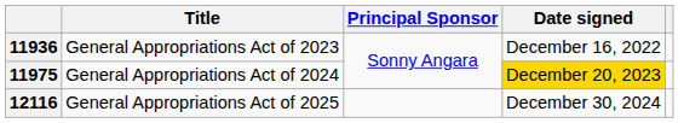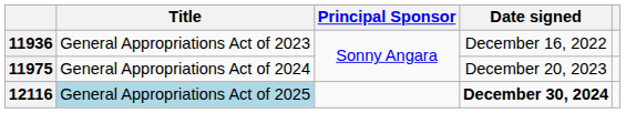11975 | Date signed: gold background -> no background
12116 | Title: no background -> lightblue background
12116 | Date signed: normal -> bold
